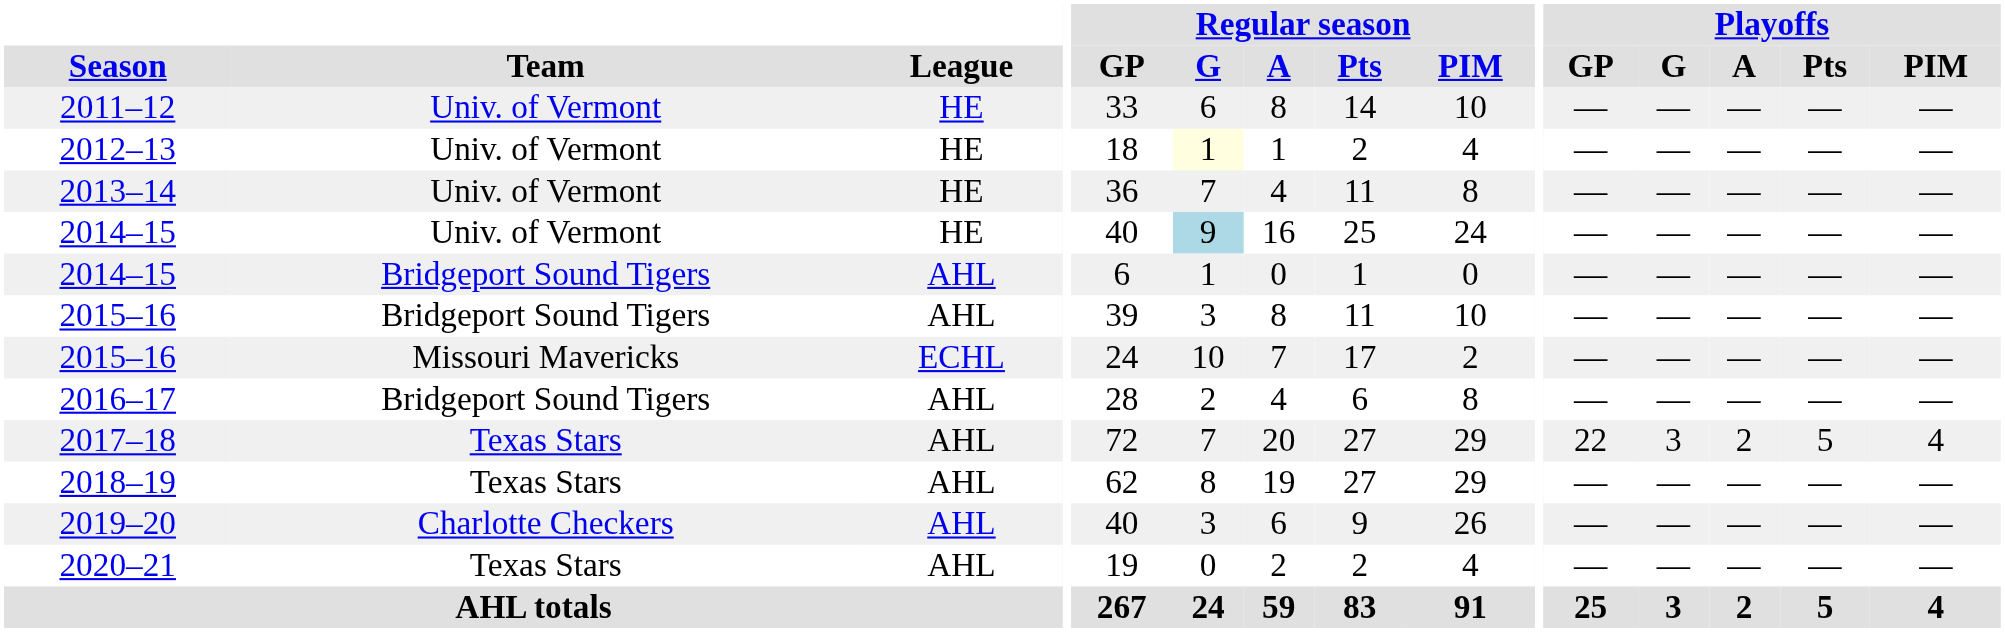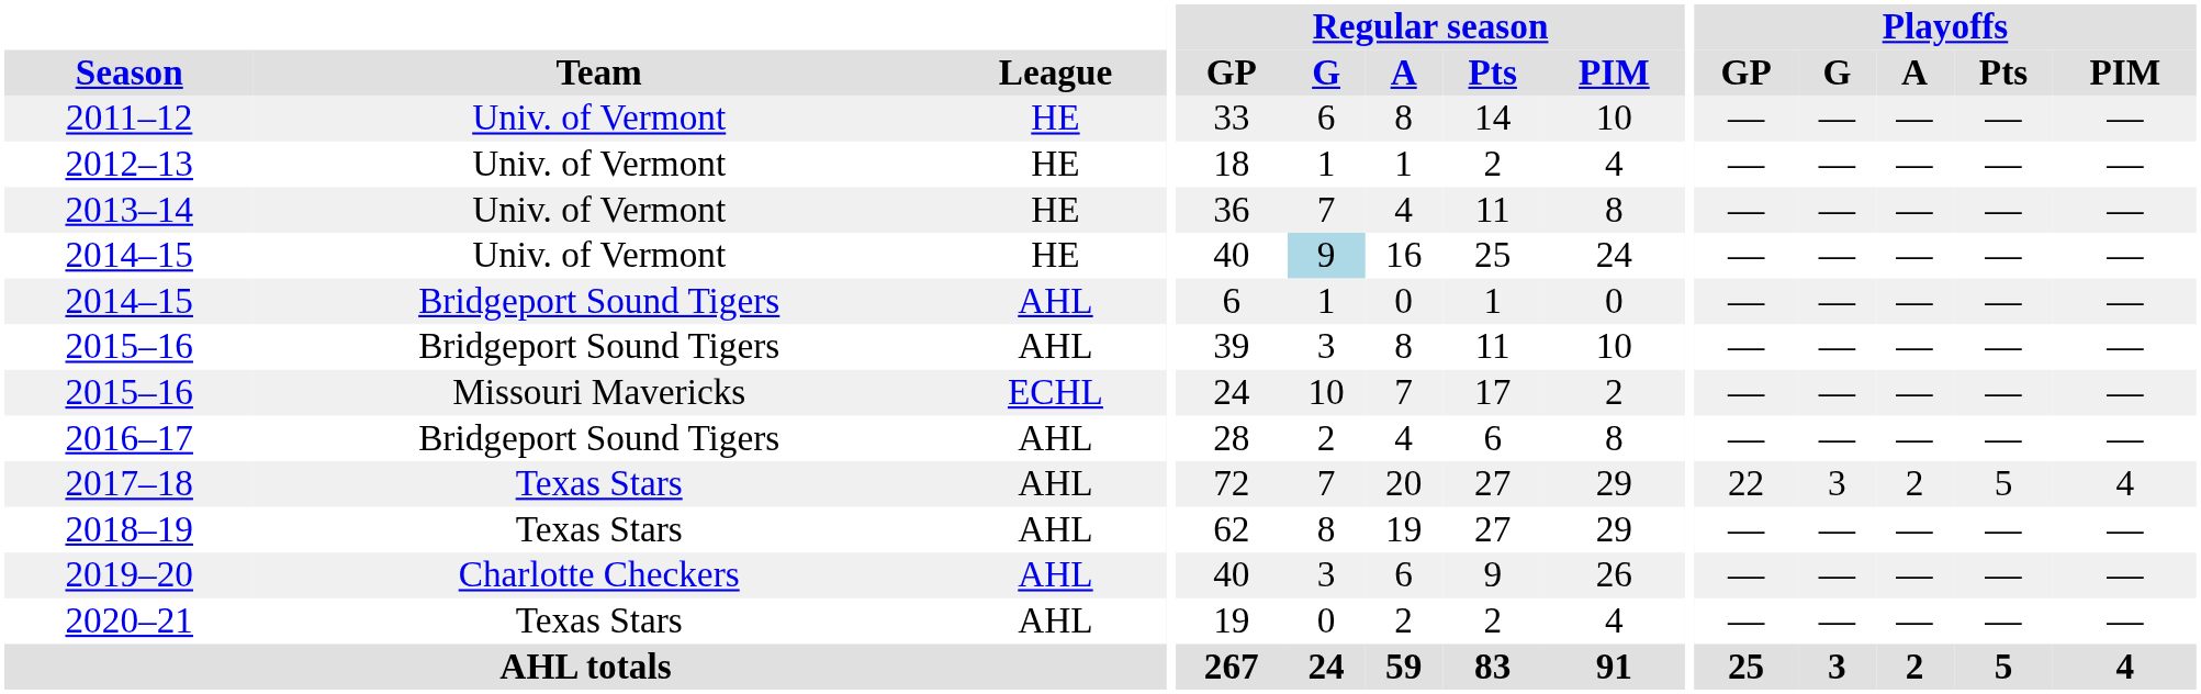2012–13 | Regular season / G: lightyellow background -> no background
